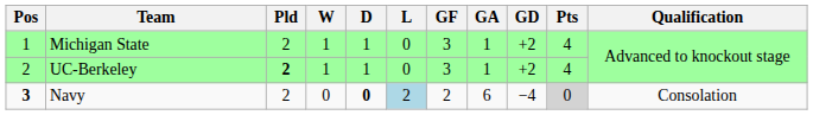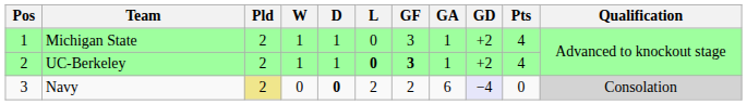UC-Berkeley | Pld: bold -> normal
UC-Berkeley | L: normal -> bold
UC-Berkeley | GF: normal -> bold
Navy | Pos: bold -> normal
Navy | Pld: no background -> khaki background
Navy | L: lightblue background -> no background
Navy | GD: no background -> lavender background
Navy | Pts: lightgrey background -> no background
Navy | Qualification: no background -> lightgrey background
